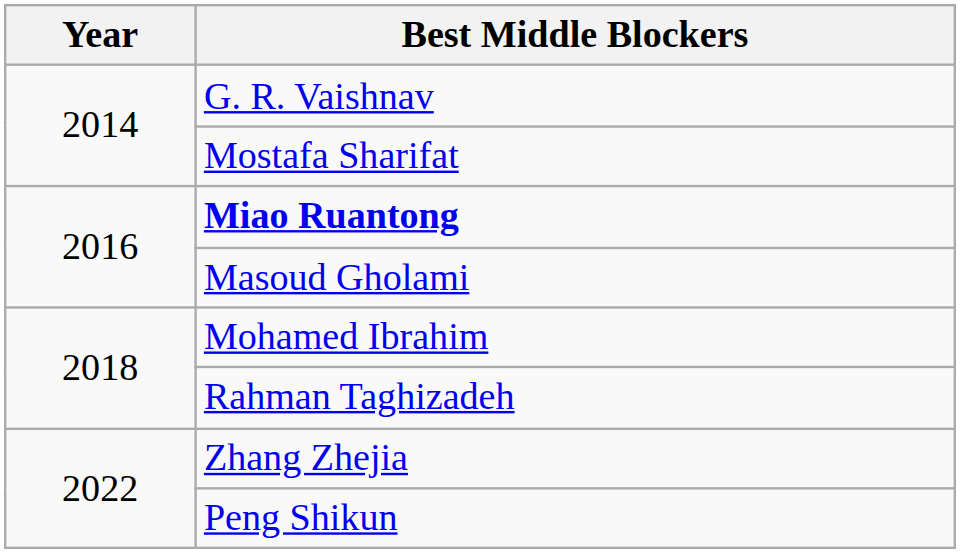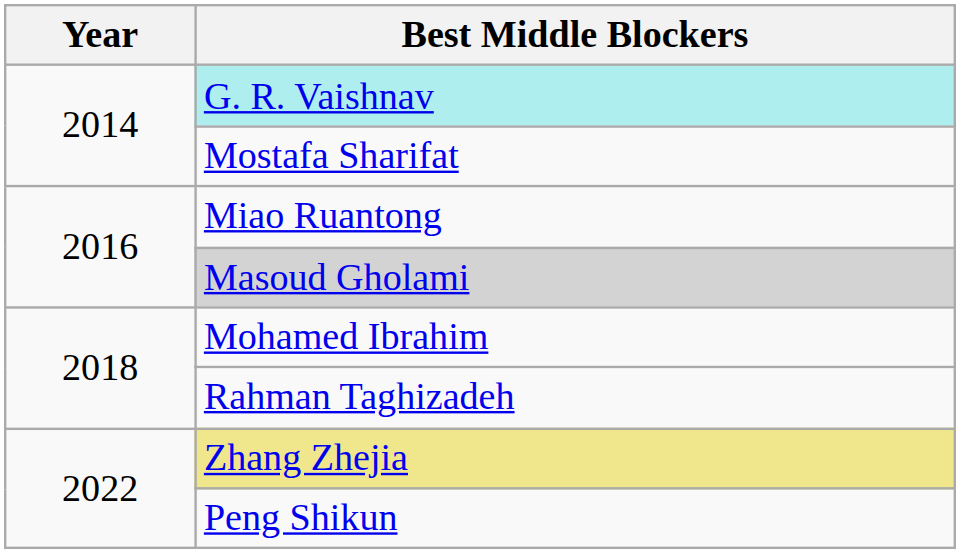G. R. Vaishnav | Best Middle Blockers: no background -> paleturquoise background
Miao Ruantong | Best Middle Blockers: bold -> normal
Masoud Gholami | Best Middle Blockers: no background -> lightgrey background
Zhang Zhejia | Best Middle Blockers: no background -> khaki background
